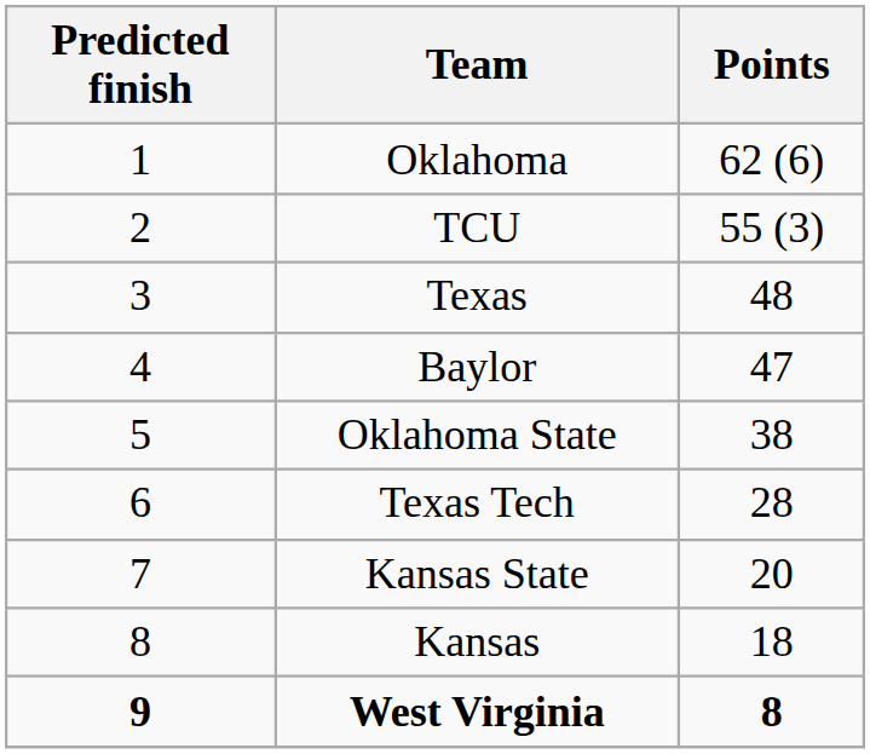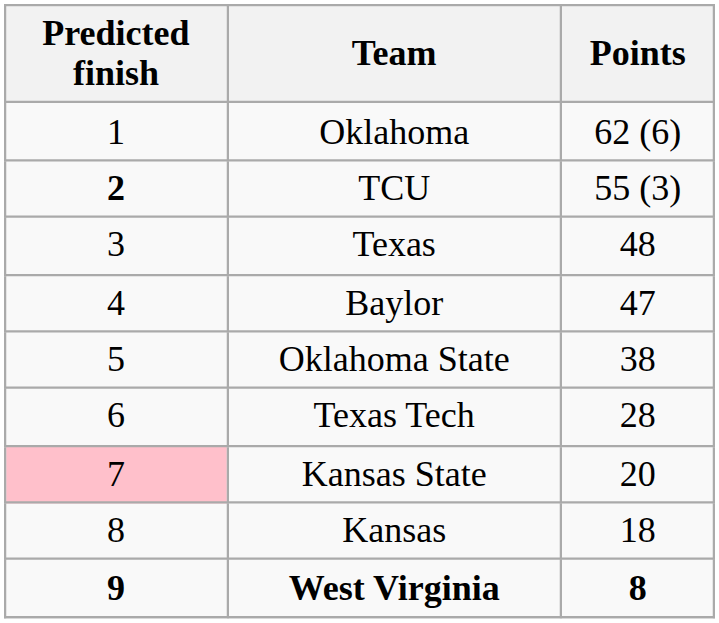TCU | Predicted finish: normal -> bold
Kansas State | Predicted finish: no background -> pink background
